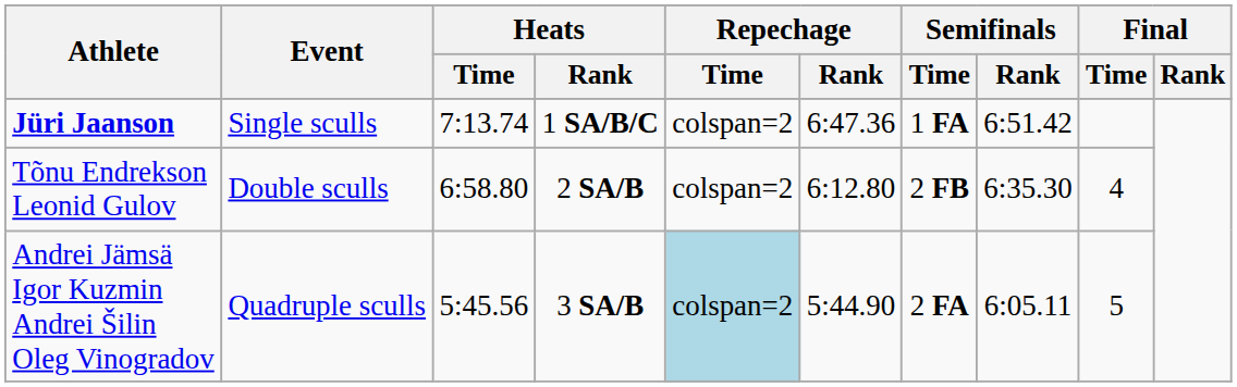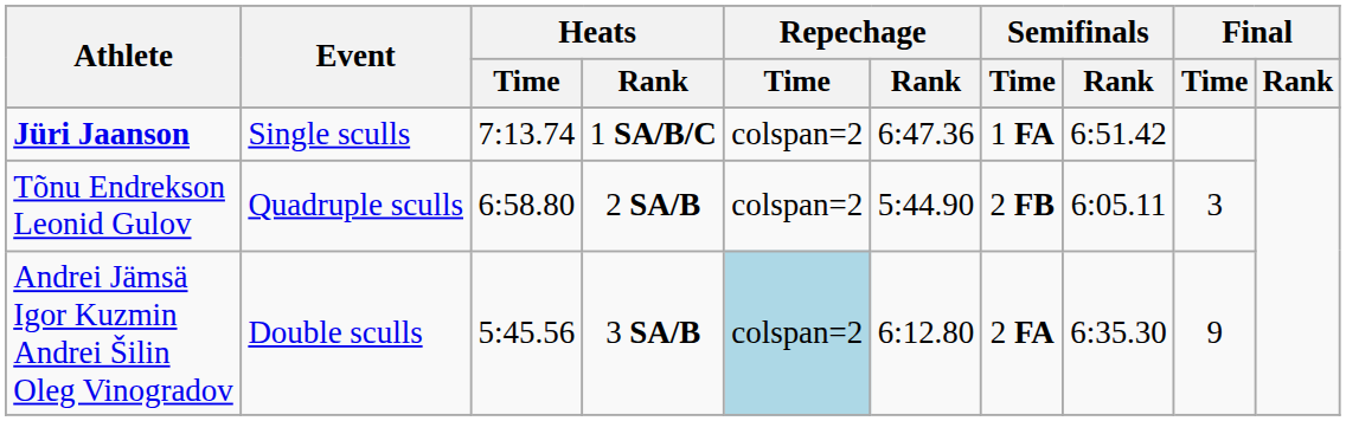Tõnu Endrekson Leonid Gulov | Event: Double sculls -> Quadruple sculls
Tõnu Endrekson Leonid Gulov | Repechage / Rank: 6:12.80 -> 5:44.90
Tõnu Endrekson Leonid Gulov | Semifinals / Rank: 6:35.30 -> 6:05.11
Tõnu Endrekson Leonid Gulov | Final / Time: 4 -> 3
Andrei Jämsä Igor Kuzmin Andrei Šilin Oleg Vinogradov | Event: Quadruple sculls -> Double sculls
Andrei Jämsä Igor Kuzmin Andrei Šilin Oleg Vinogradov | Repechage / Rank: 5:44.90 -> 6:12.80
Andrei Jämsä Igor Kuzmin Andrei Šilin Oleg Vinogradov | Semifinals / Rank: 6:05.11 -> 6:35.30
Andrei Jämsä Igor Kuzmin Andrei Šilin Oleg Vinogradov | Final / Time: 5 -> 9
